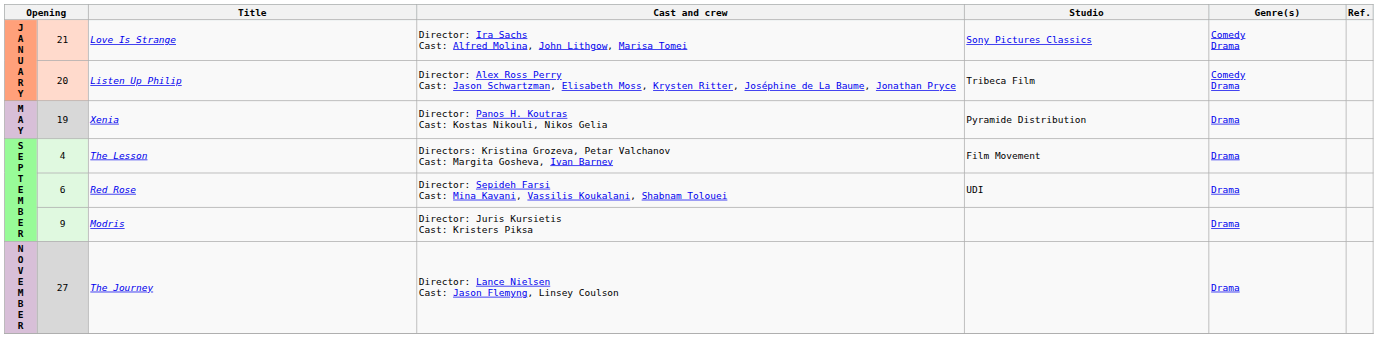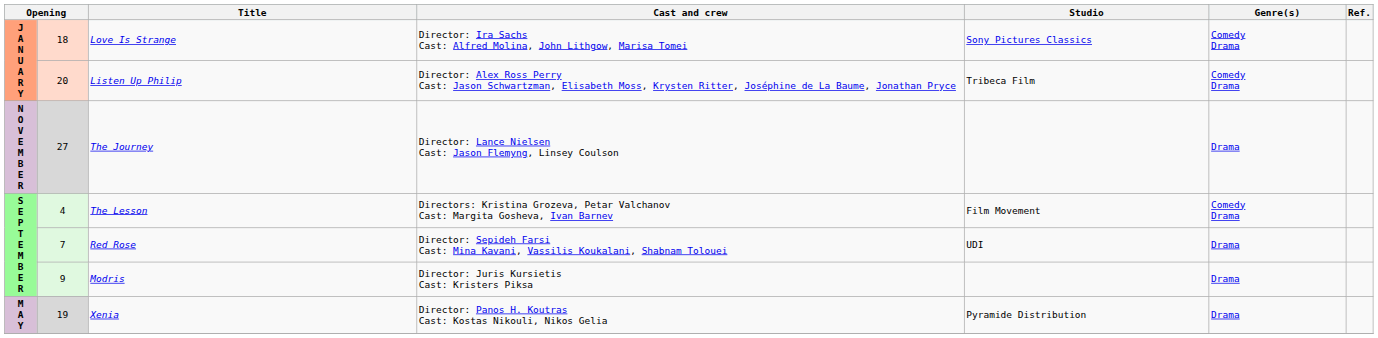Love Is Strange | column 2: 21 -> 18
rows swapped: Xenia <-> The Journey
The Lesson | Genre(s): Drama -> Comedy Drama
Red Rose | column 2: 6 -> 7
